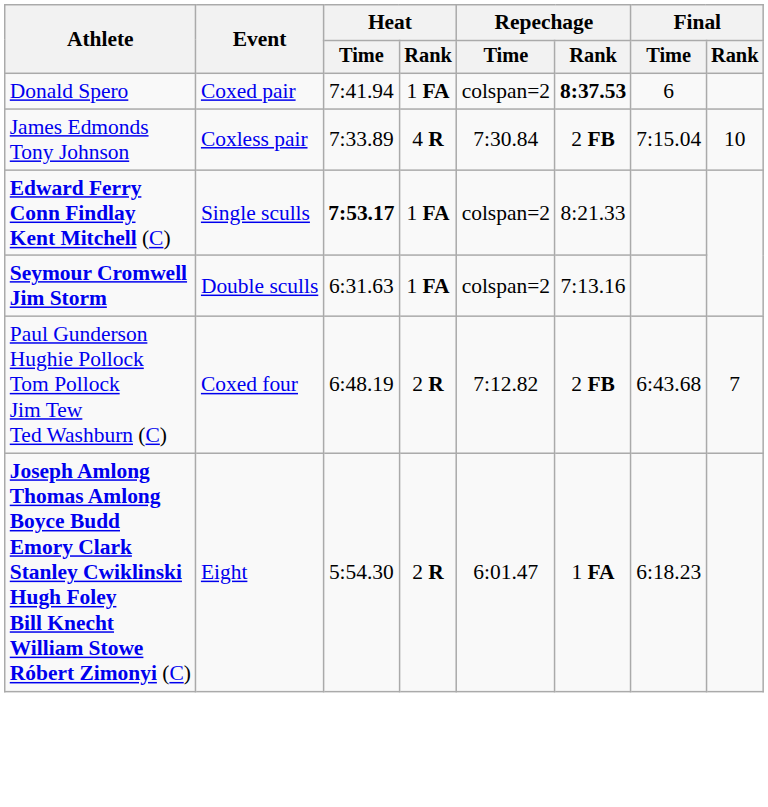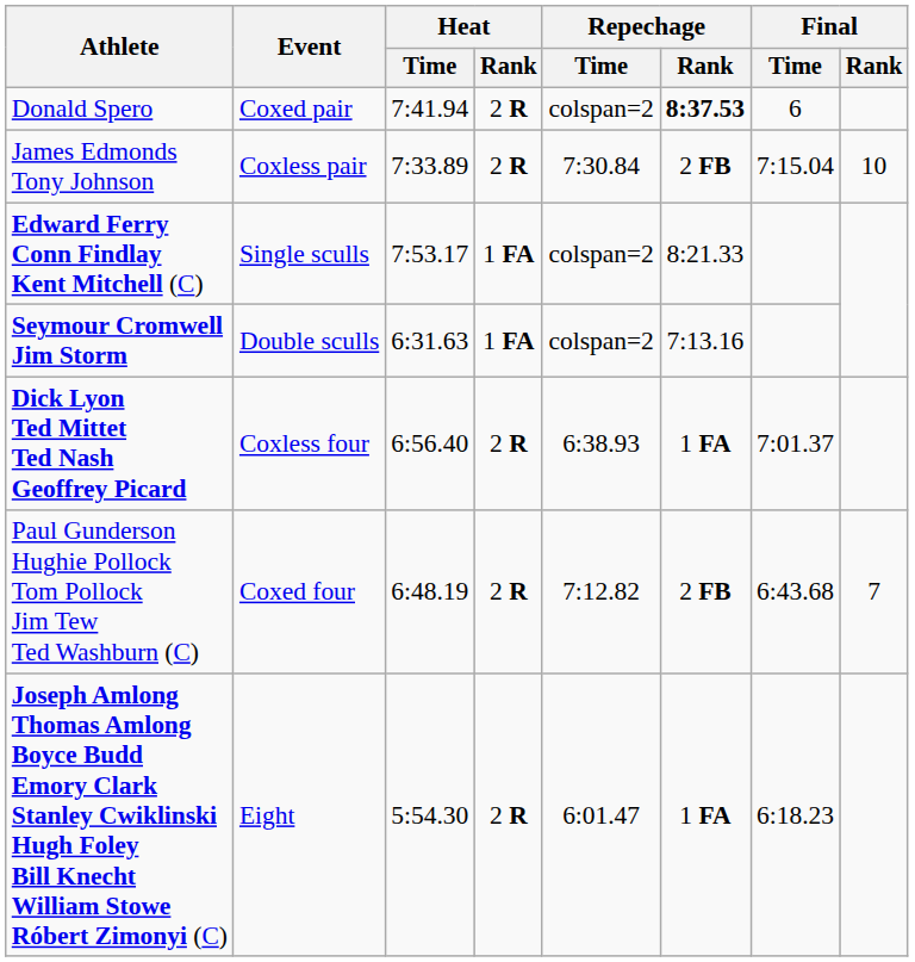Donald Spero | Heat / Rank: 1 FA -> 2 R
James Edmonds Tony Johnson | Heat / Rank: 4 R -> 2 R
Edward Ferry Conn Findlay Kent Mitchell (C) | Heat / Time: bold -> normal
+ row: Dick Lyon Ted Mittet Ted Nash Geoffrey Picard | Coxless four | 6:56.40 | 2 R | 6:38.93 | 1 FA | 7:01.37
